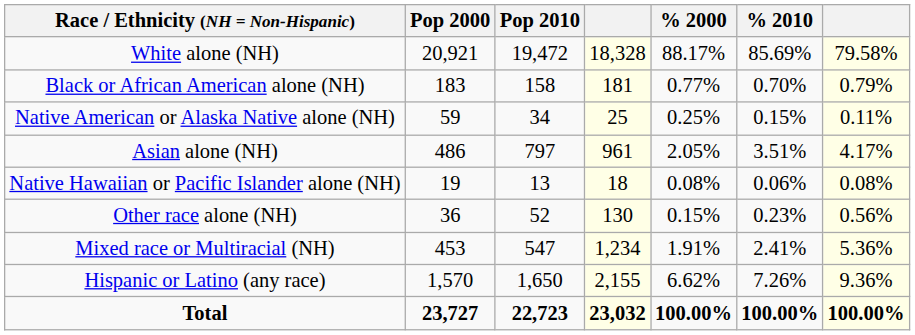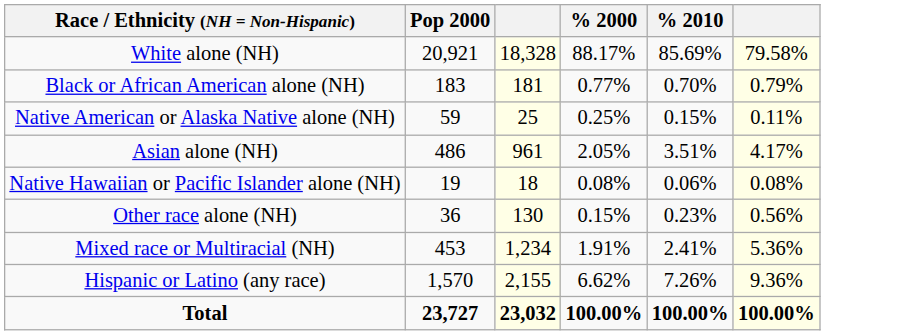- column: Pop 2010 | 19,472 | 158 | 34 | 797 | 13 | 52 | 547 | 1,650 | 22,723
